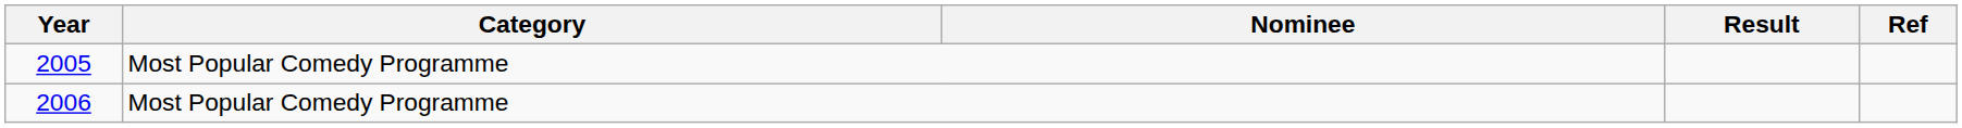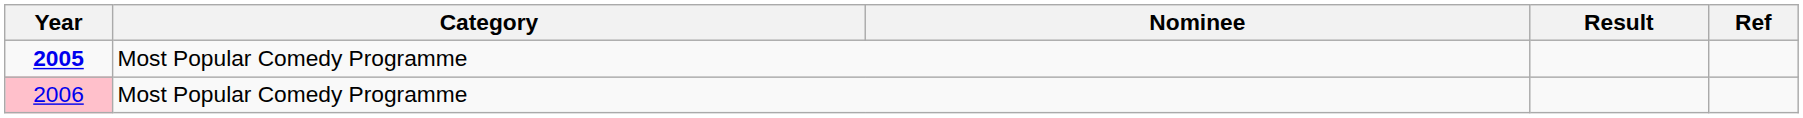2005 | Year: normal -> bold
2006 | Year: no background -> pink background
